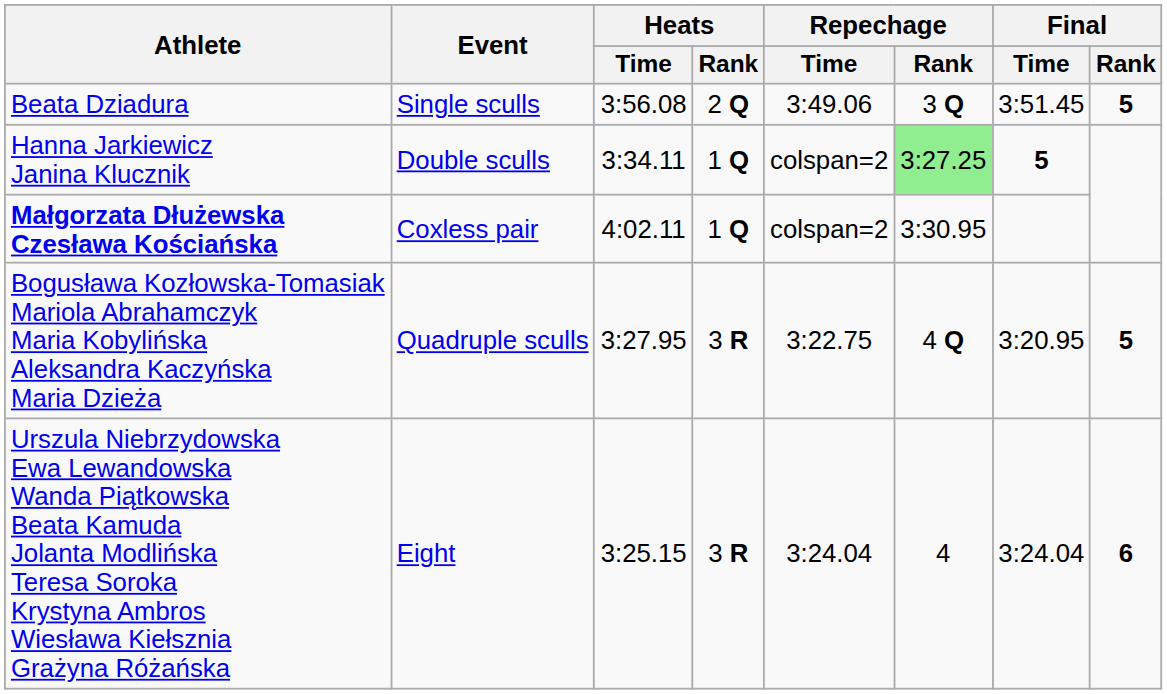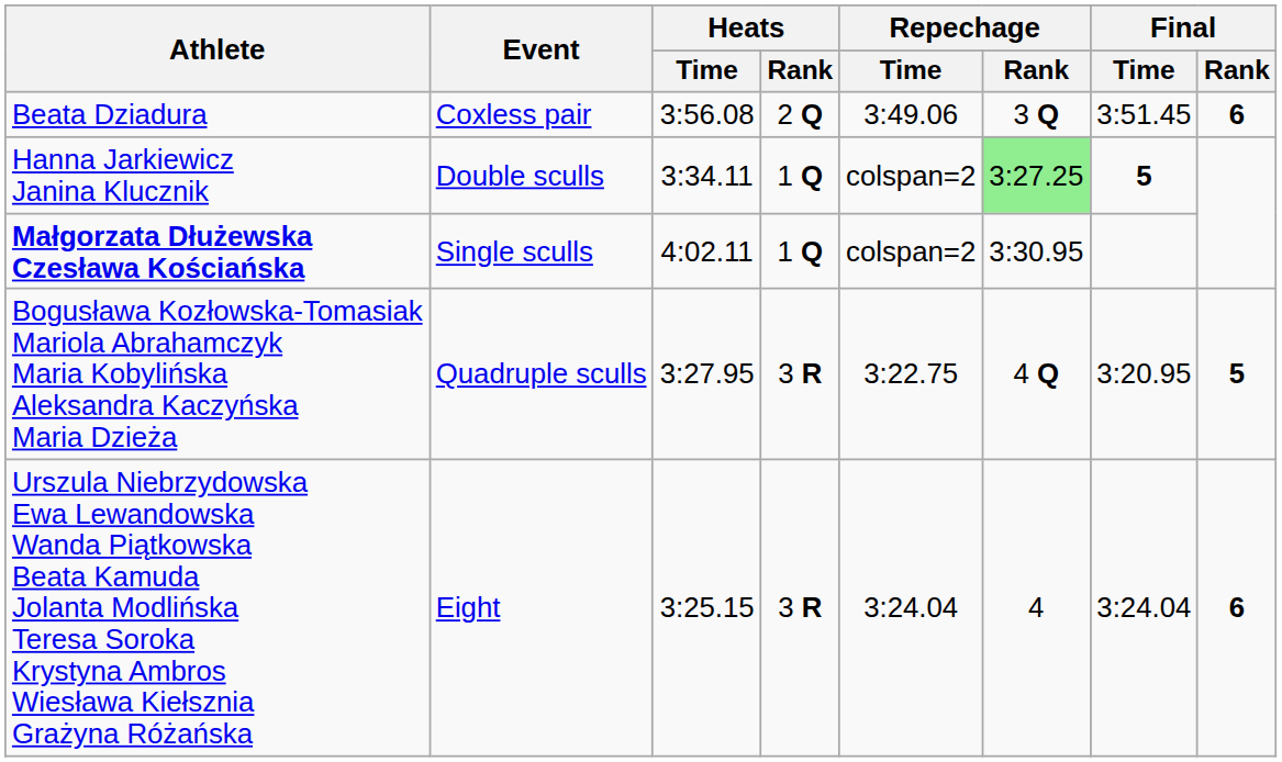Beata Dziadura | Event: Single sculls -> Coxless pair
Beata Dziadura | Final / Rank: 5 -> 6
Małgorzata Dłużewska Czesława Kościańska | Event: Coxless pair -> Single sculls
